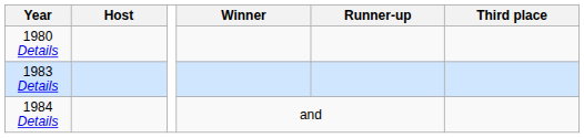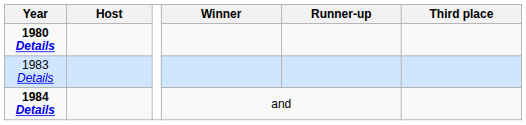1980 Details | Year: normal -> bold
1984 Details | Year: normal -> bold
